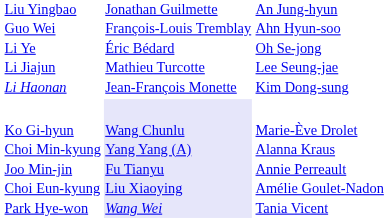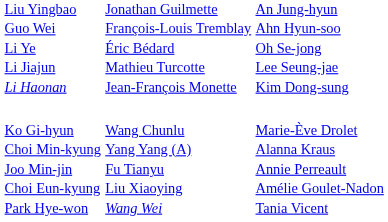row 2 | column 2: lavender background -> no background
